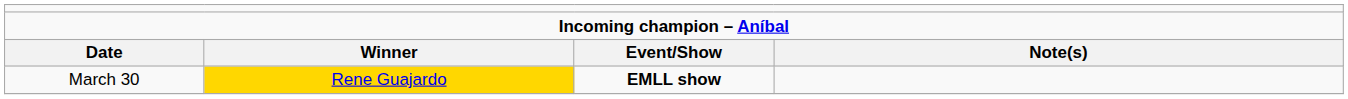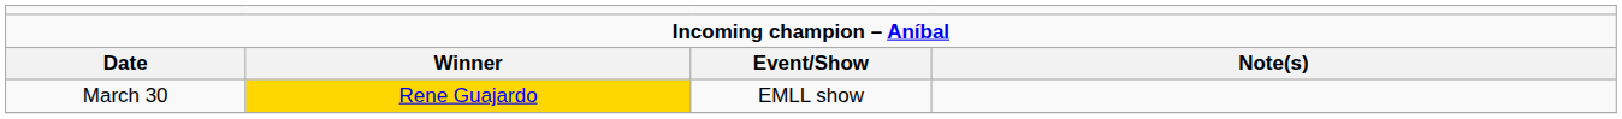March 30 | column 3: bold -> normal
